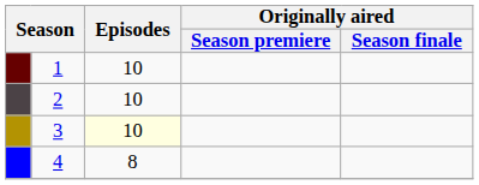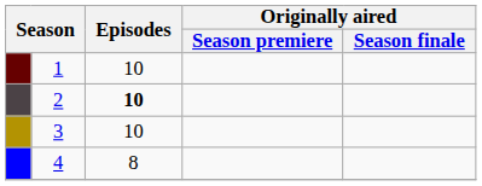2 | Episodes: normal -> bold
3 | Episodes: lightyellow background -> no background
